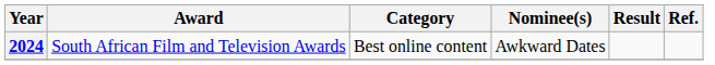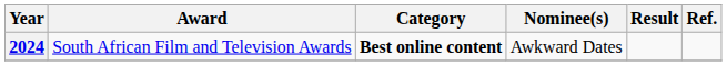2024 | Category: normal -> bold
